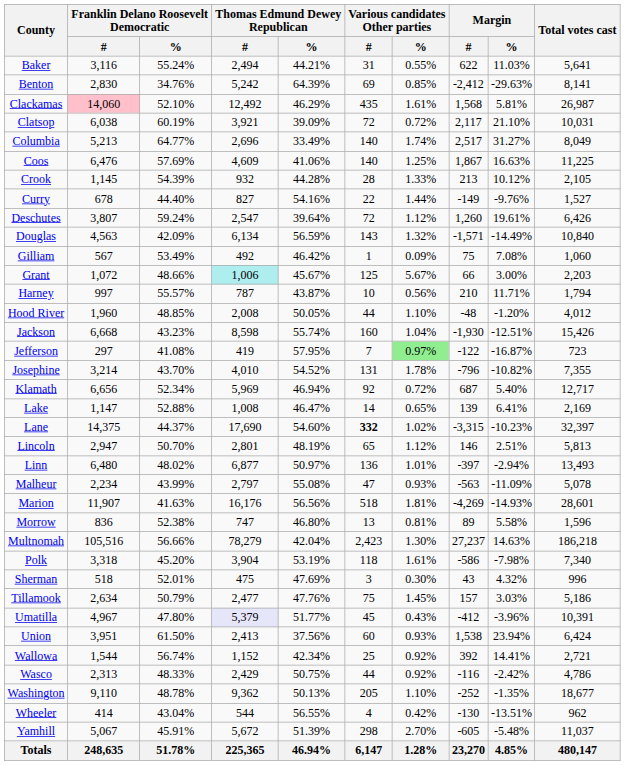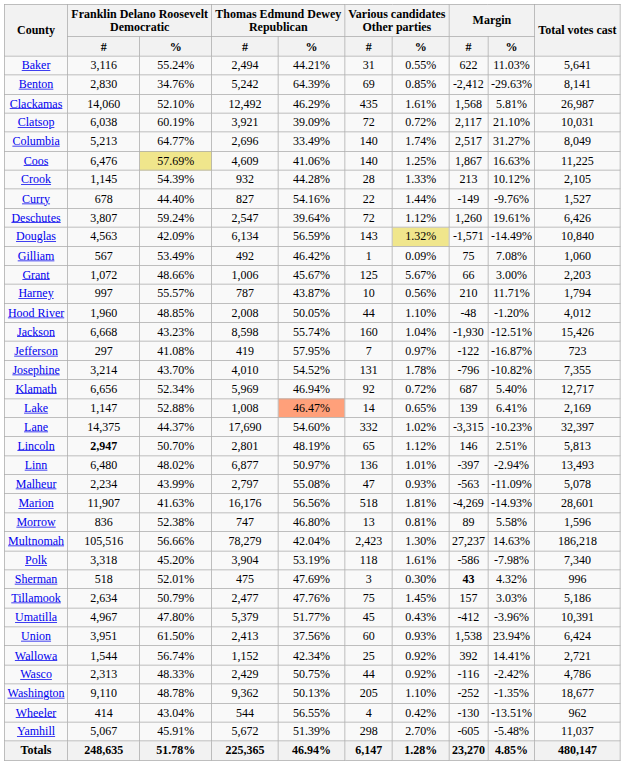Clackamas | Franklin Delano Roosevelt Democratic / #: pink background -> no background
Coos | Franklin Delano Roosevelt Democratic / %: no background -> khaki background
Douglas | Various candidates Other parties / %: no background -> khaki background
Grant | Thomas Edmund Dewey Republican / #: paleturquoise background -> no background
Jefferson | Various candidates Other parties / %: lightgreen background -> no background
Lake | Thomas Edmund Dewey Republican / %: no background -> lightsalmon background
Lane | Various candidates Other parties / #: bold -> normal
Lincoln | Franklin Delano Roosevelt Democratic / #: normal -> bold
Sherman | Margin / #: normal -> bold
Umatilla | Thomas Edmund Dewey Republican / #: lavender background -> no background
